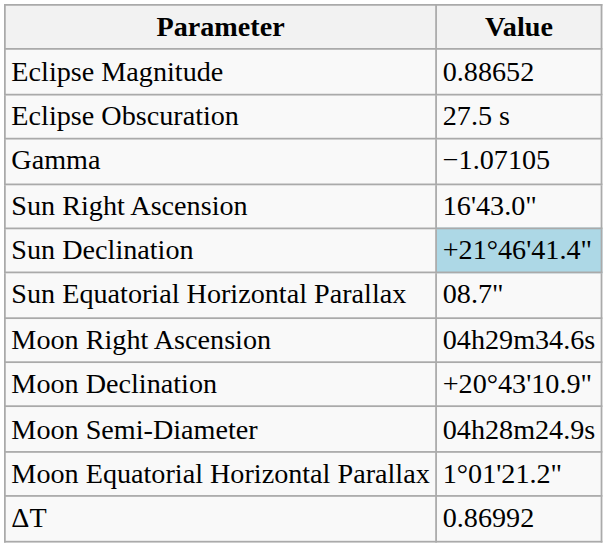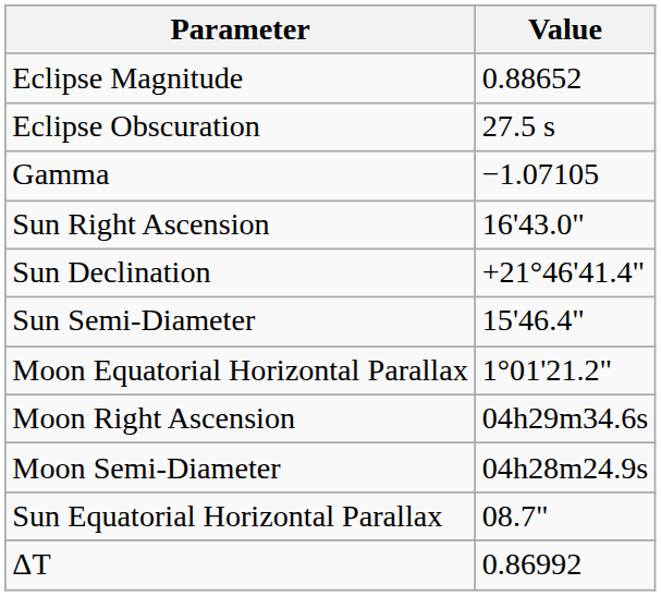Sun Declination | Value: lightblue background -> no background
+ row: Sun Semi-Diameter | 15'46.4"
rows swapped: Sun Equatorial Horizontal Parallax <-> Moon Equatorial Horizontal Parallax
- row: Moon Declination | +20°43'10.9"
